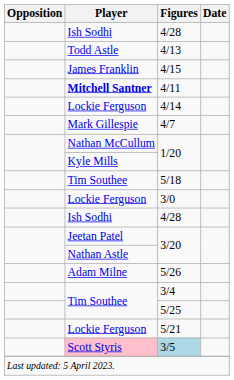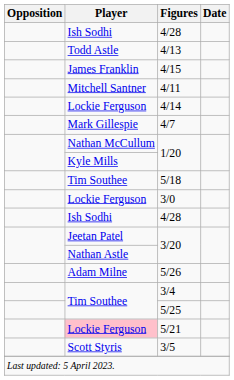4/11 | Player: bold -> normal
5/21 | Player: no background -> pink background
3/5 | Player: pink background -> no background
3/5 | Figures: lightblue background -> no background
